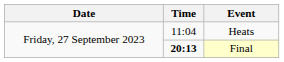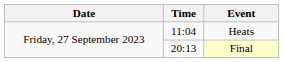Final | Time: bold -> normal
